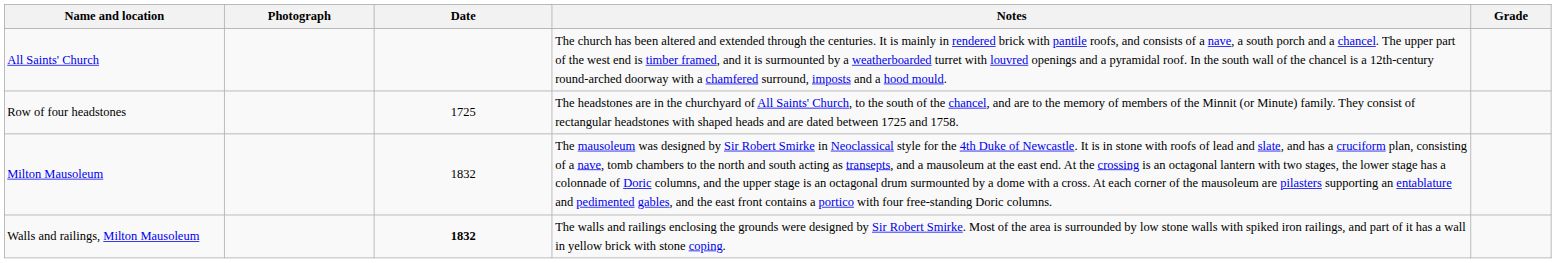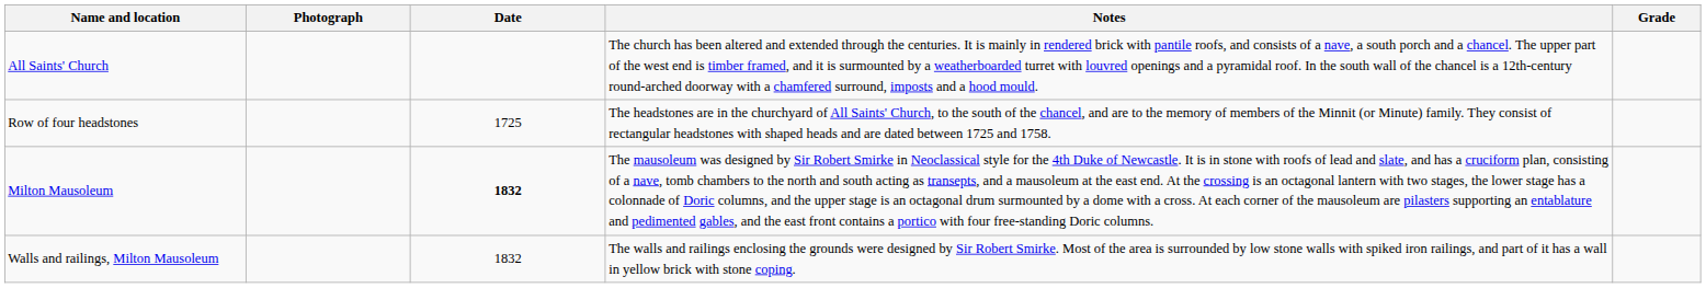Milton Mausoleum | Date: normal -> bold
Walls and railings, Milton Mausoleum | Date: bold -> normal
